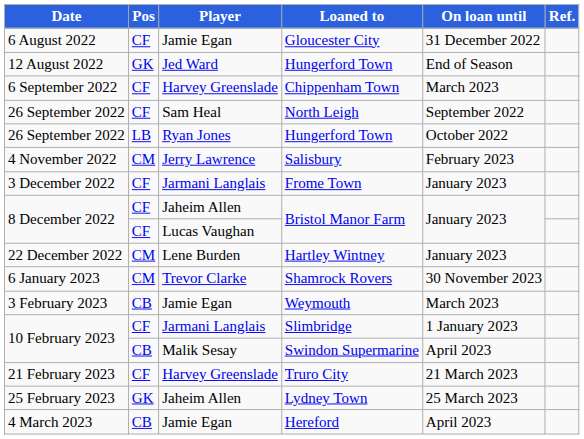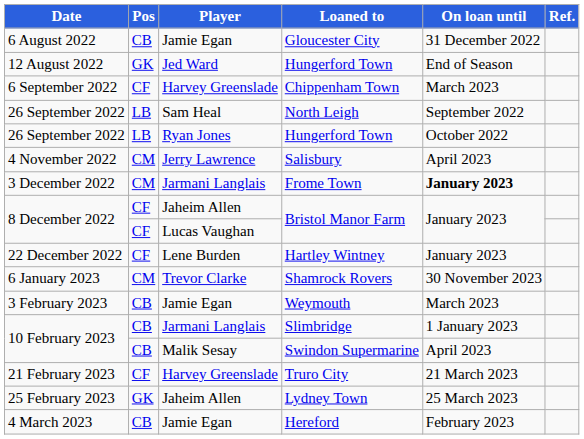Gloucester City | Pos: CF -> CB
North Leigh | Pos: CF -> LB
Salisbury | On loan until: February 2023 -> April 2023
Frome Town | Pos: CF -> CM
Frome Town | On loan until: normal -> bold
Hartley Wintney | Pos: CM -> CF
Slimbridge | Pos: CF -> CB
Hereford | On loan until: April 2023 -> February 2023
